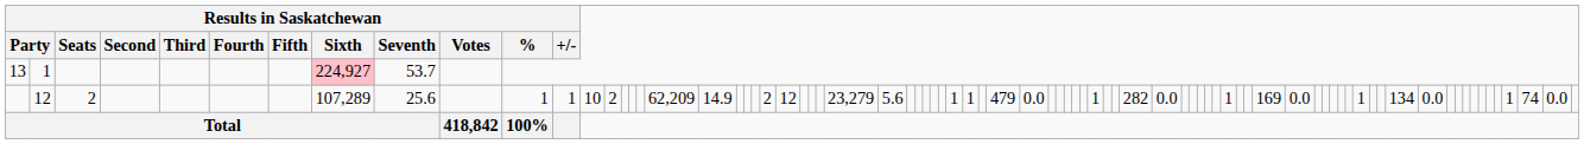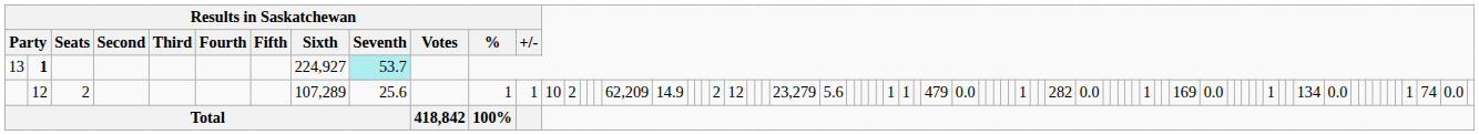13 | column 2: normal -> bold
13 | Results in Saskatchewan / Sixth: pink background -> no background
13 | Results in Saskatchewan / Seventh: no background -> paleturquoise background
